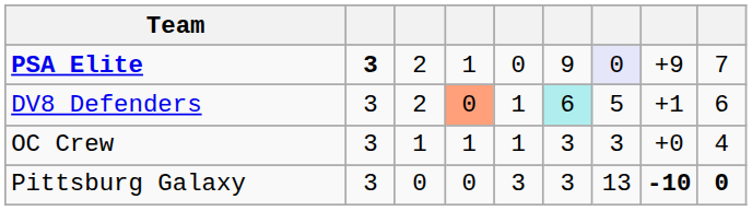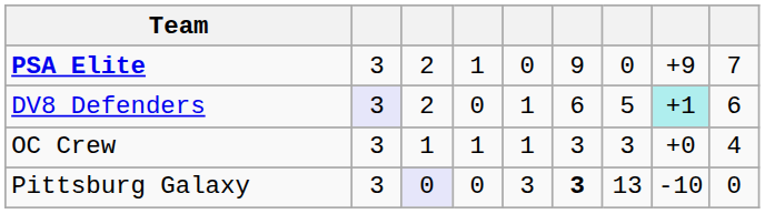PSA Elite | column 2: bold -> normal
PSA Elite | column 7: lavender background -> no background
DV8 Defenders | column 2: no background -> lavender background
DV8 Defenders | column 4: lightsalmon background -> no background
DV8 Defenders | column 6: paleturquoise background -> no background
DV8 Defenders | column 8: no background -> paleturquoise background
Pittsburg Galaxy | column 3: no background -> lavender background
Pittsburg Galaxy | column 6: normal -> bold
Pittsburg Galaxy | column 8: bold -> normal
Pittsburg Galaxy | column 9: bold -> normal
